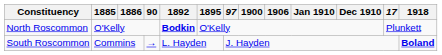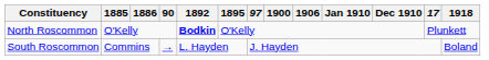South Roscommon | 1918: bold -> normal
